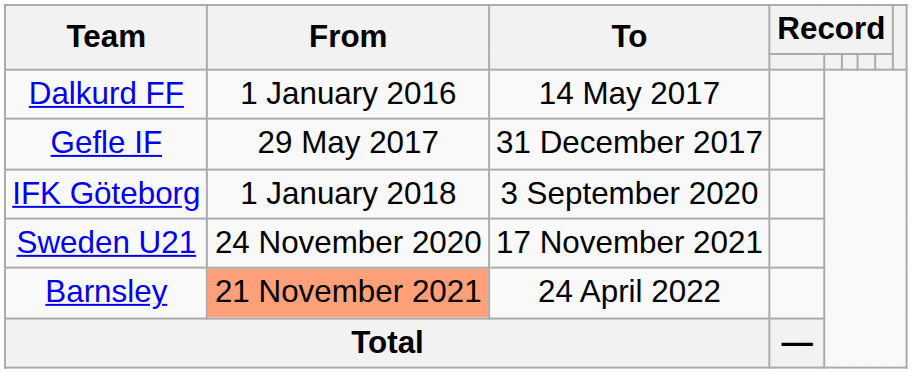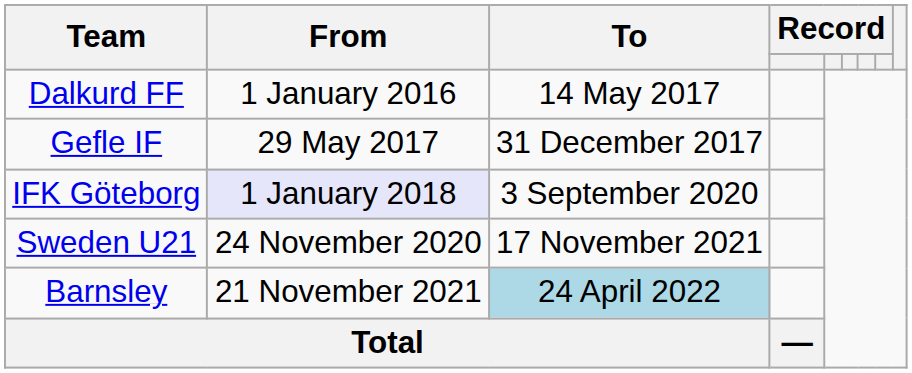IFK Göteborg | From: no background -> lavender background
Barnsley | From: lightsalmon background -> no background
Barnsley | To: no background -> lightblue background
